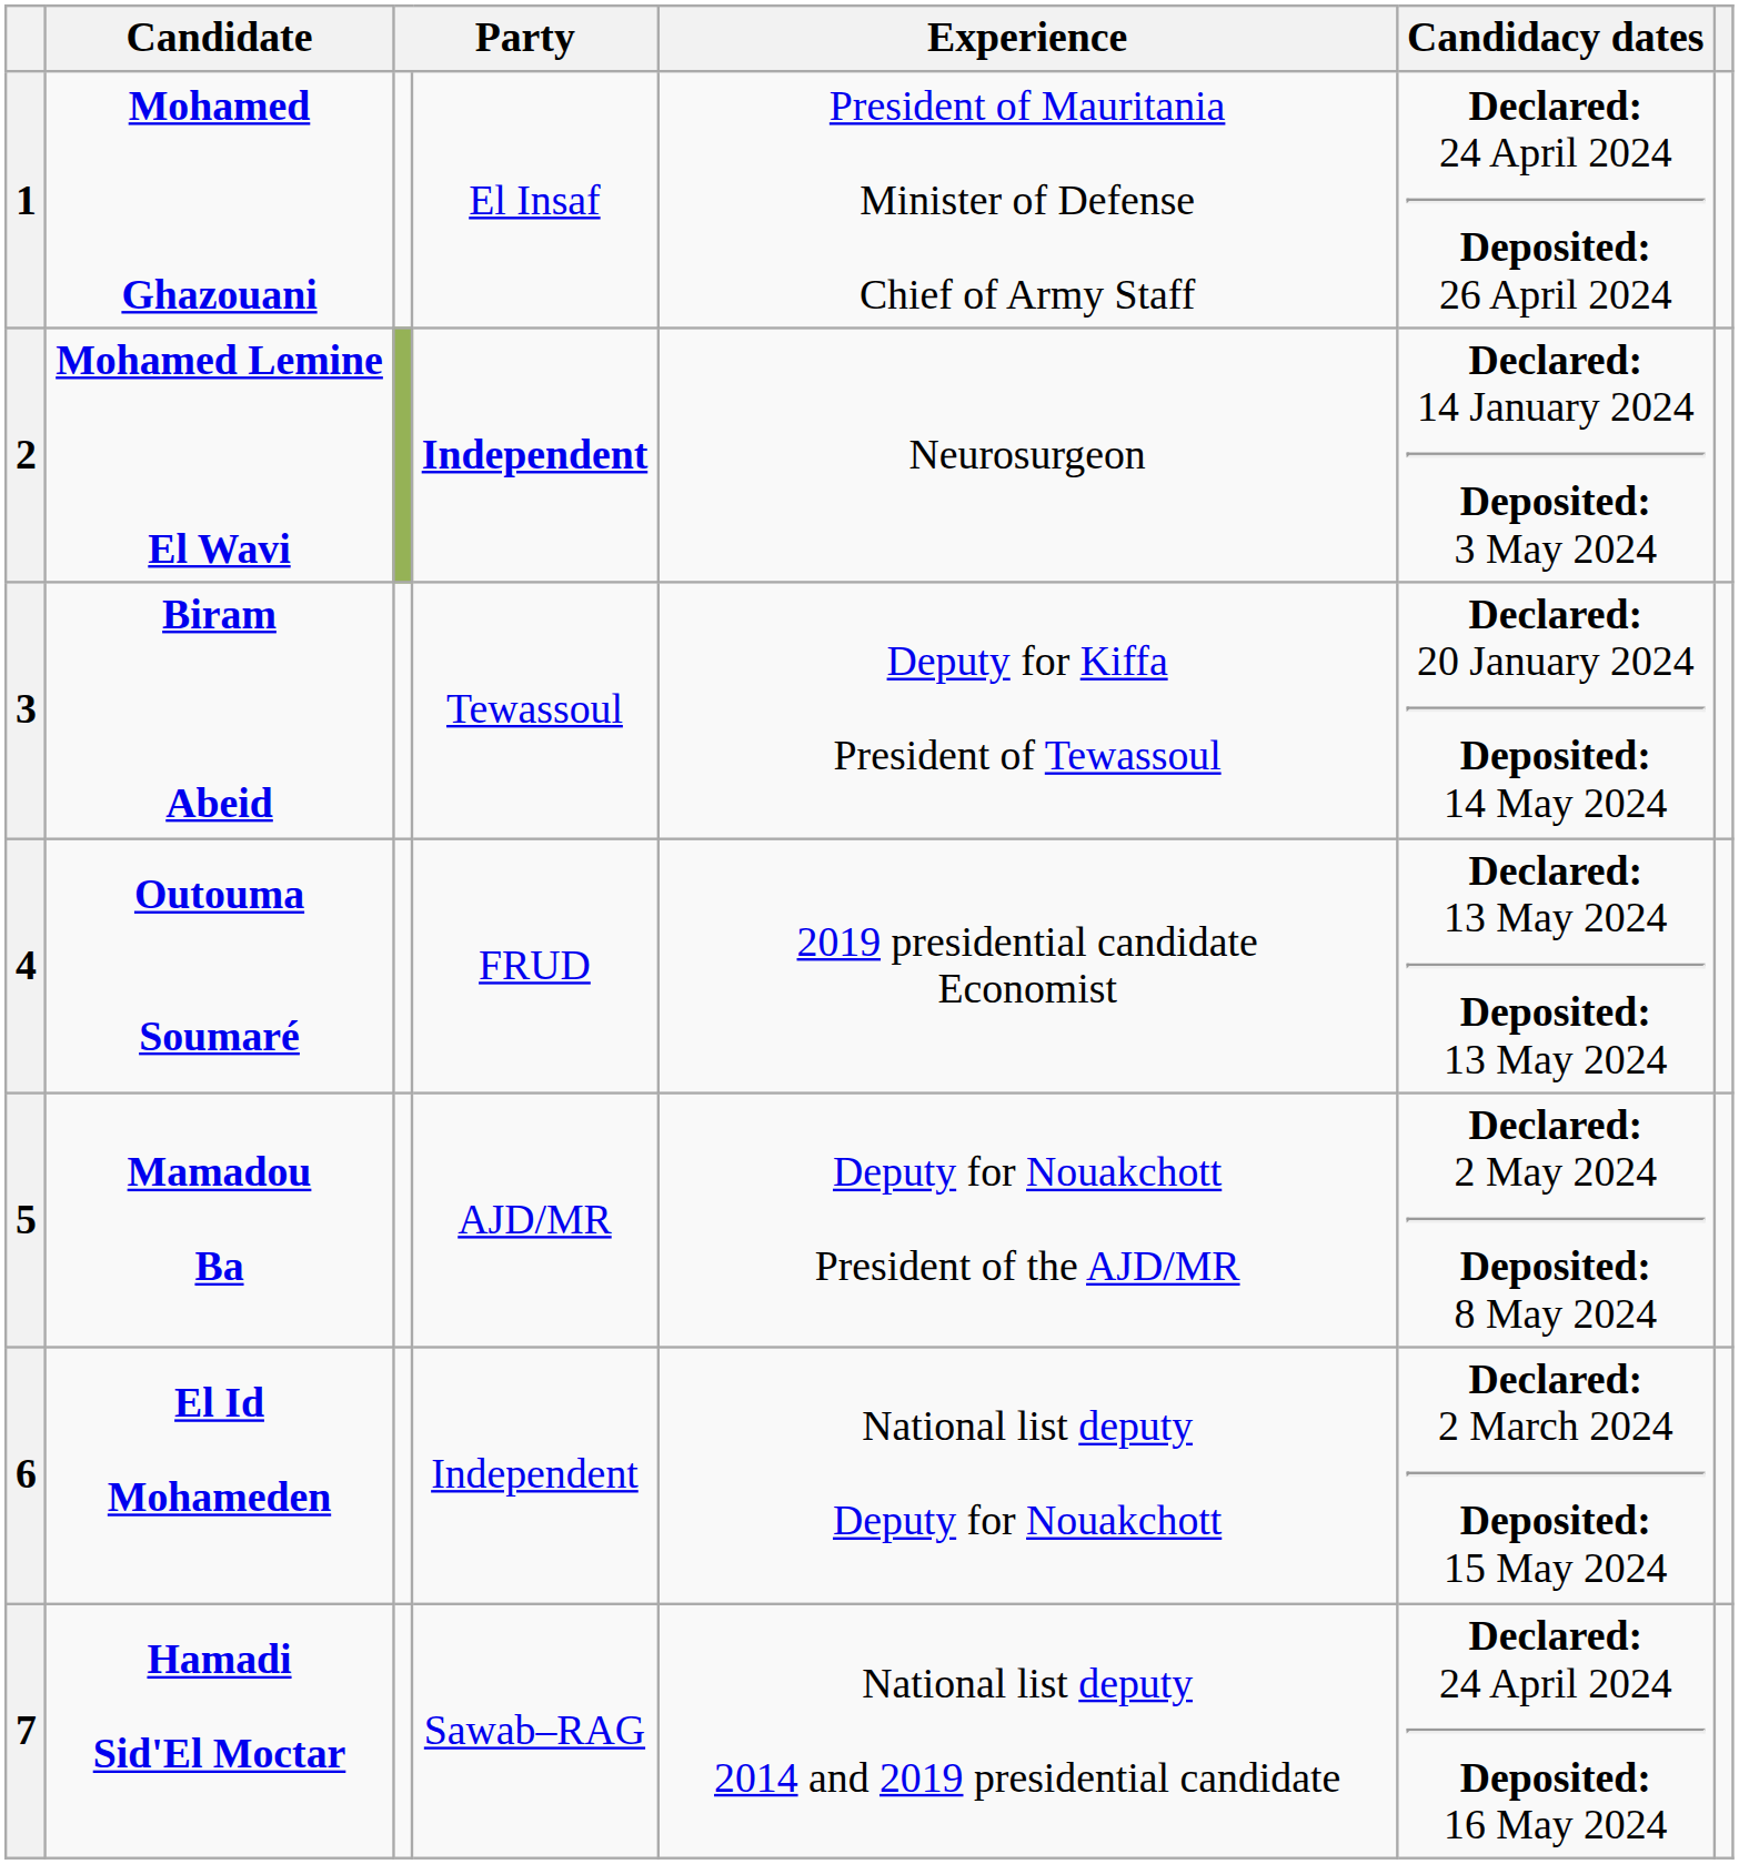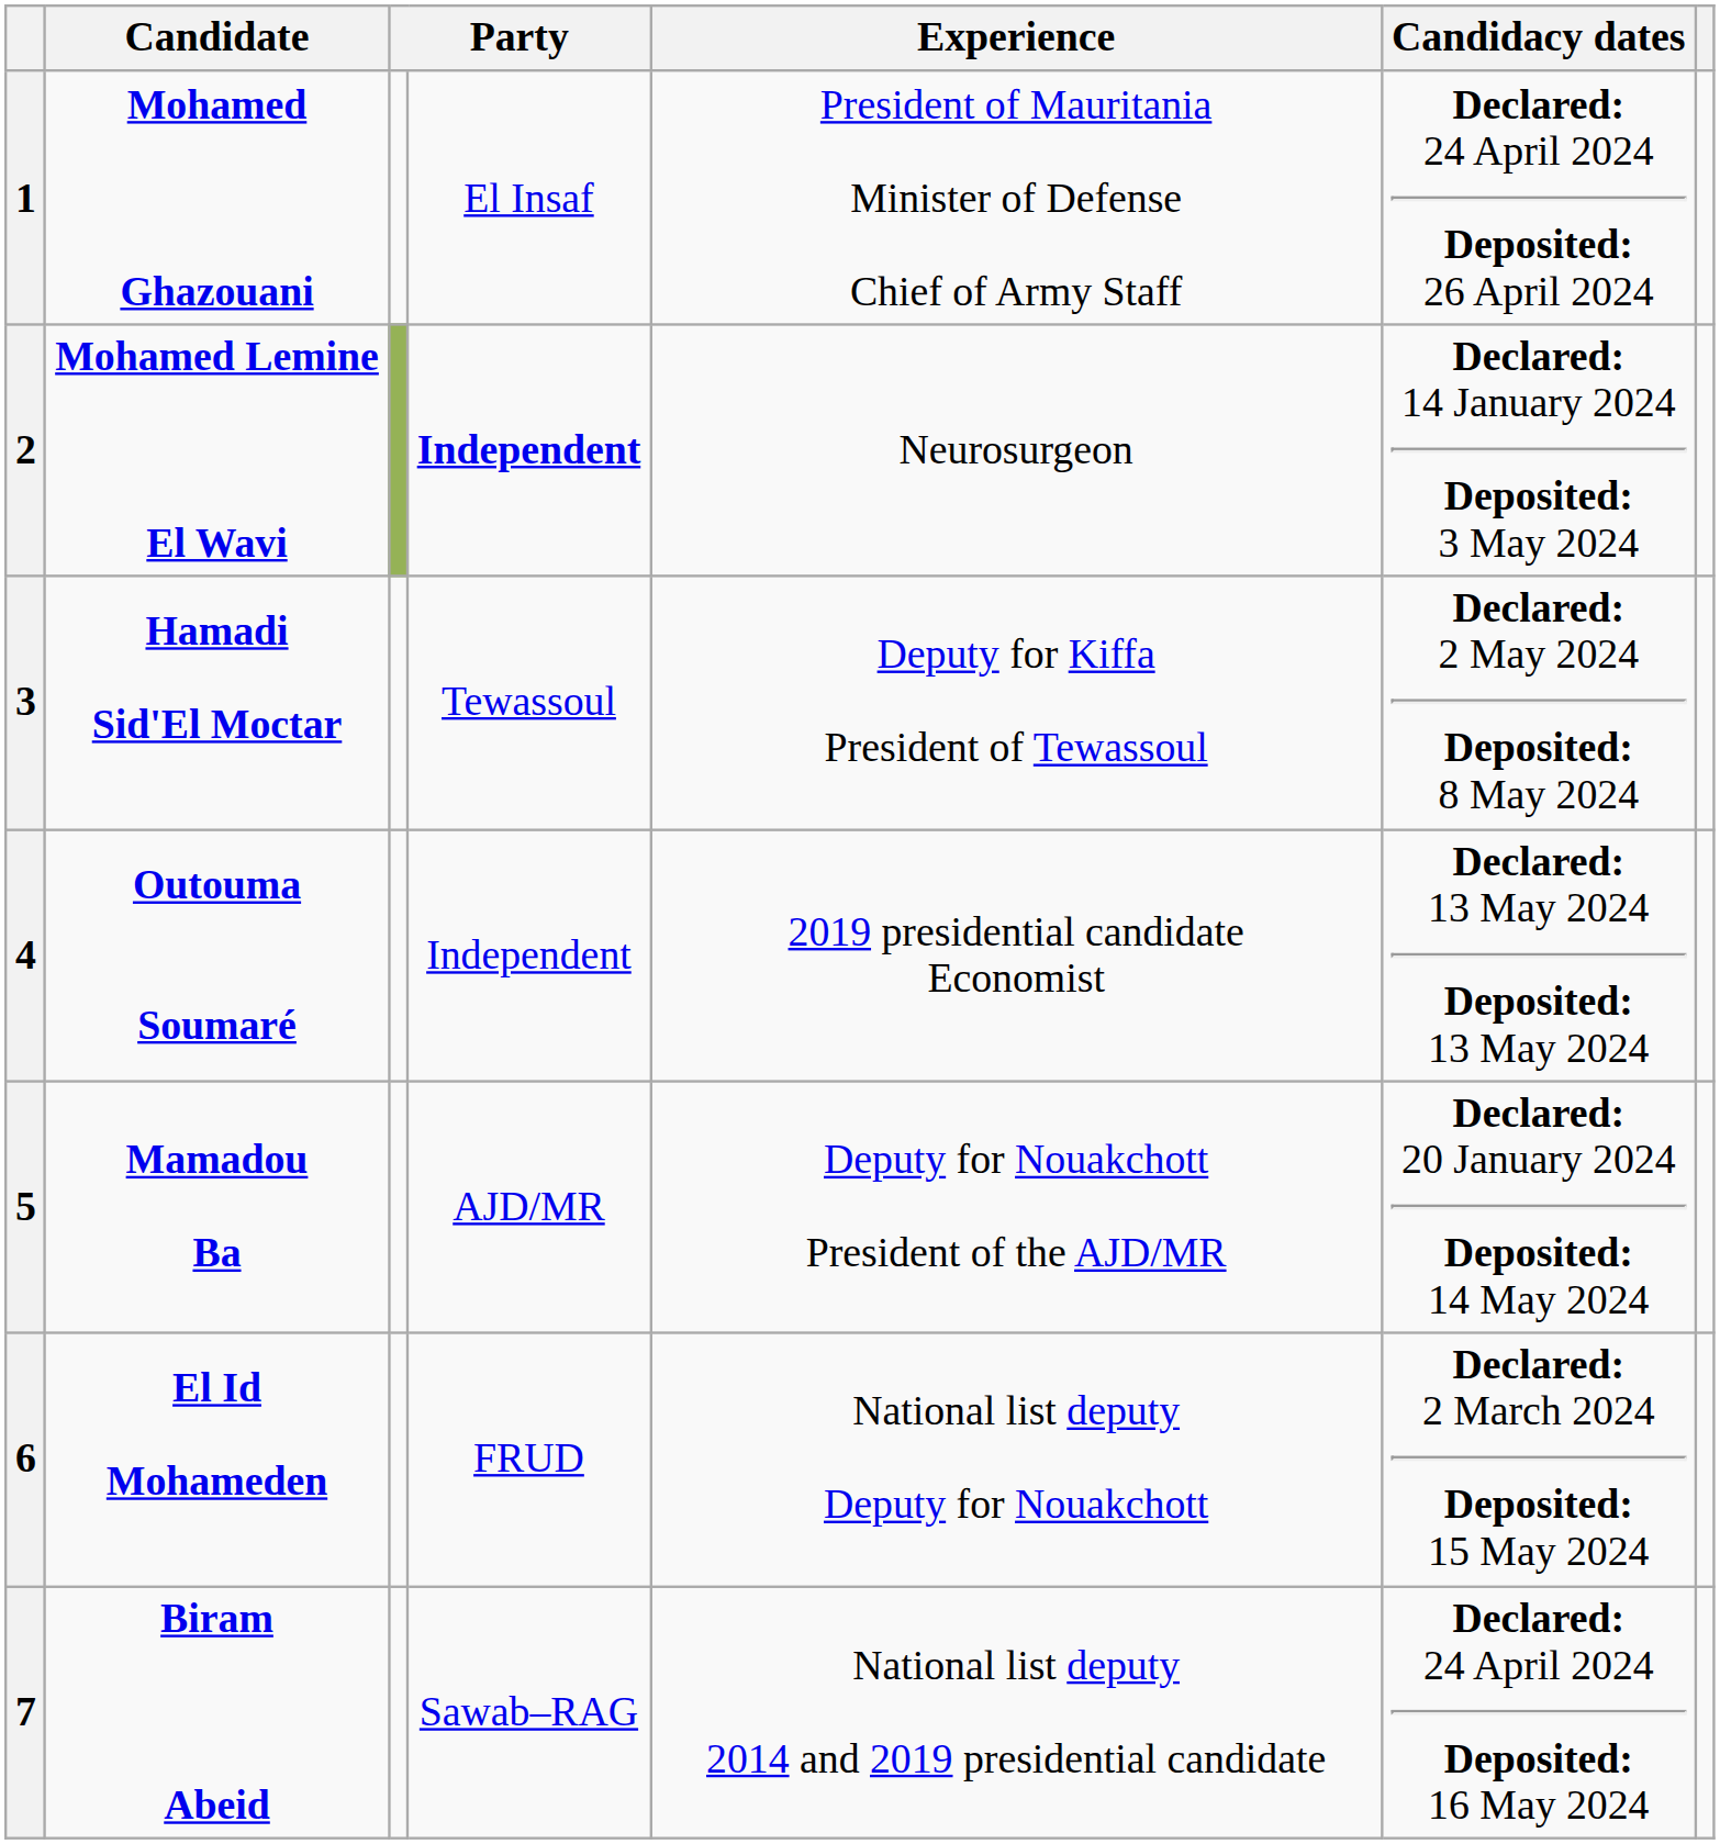3 | Candidate: Biram Abeid -> Hamadi Sid'El Moctar
3 | Candidacy dates: Declared: 20 January 2024 Deposited: 14 May 2024 -> Declared: 2 May 2024 Deposited: 8 May 2024
4 | column 4: FRUD -> Independent
5 | Candidacy dates: Declared: 2 May 2024 Deposited: 8 May 2024 -> Declared: 20 January 2024 Deposited: 14 May 2024
6 | column 4: Independent -> FRUD
7 | Candidate: Hamadi Sid'El Moctar -> Biram Abeid
